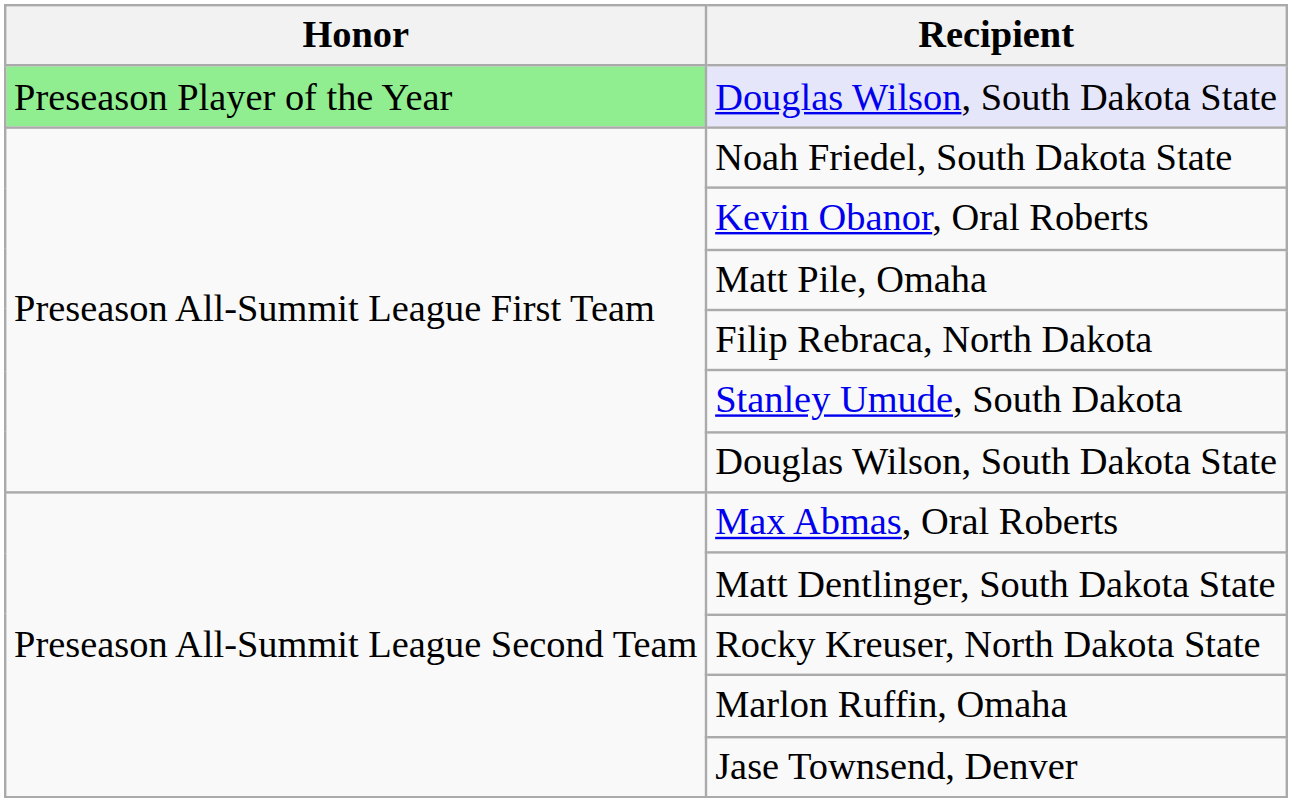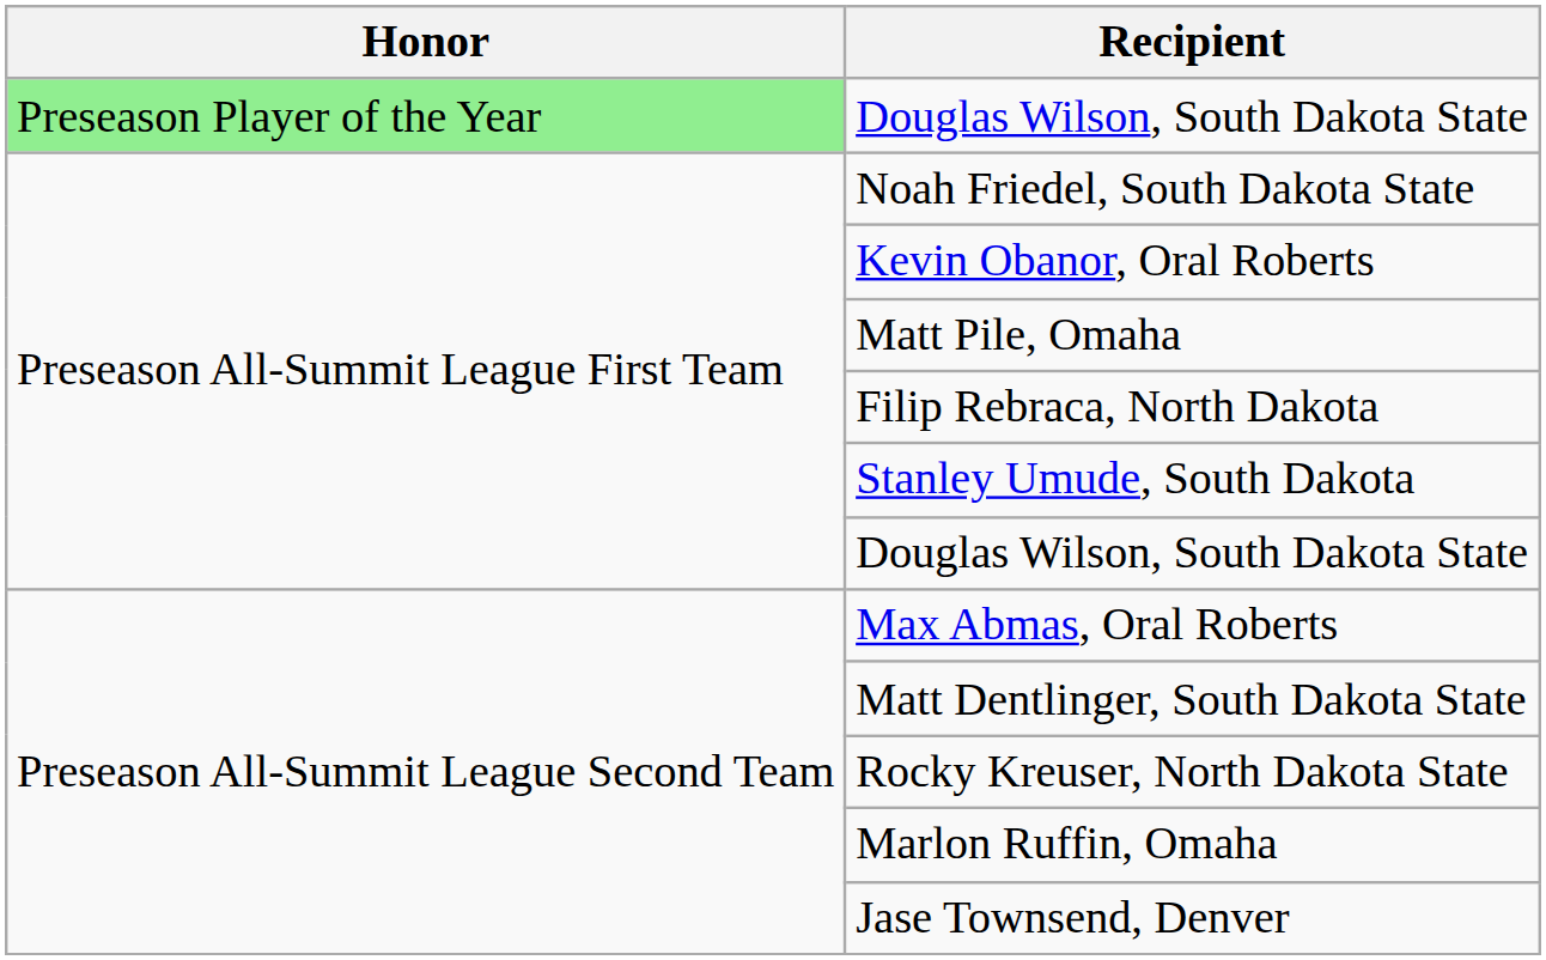row 2 | Recipient: lavender background -> no background
